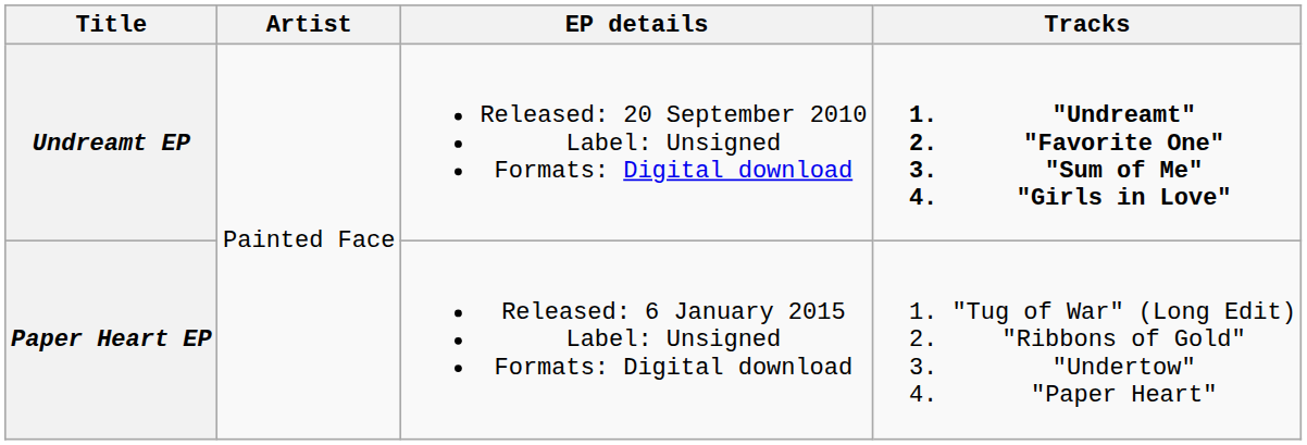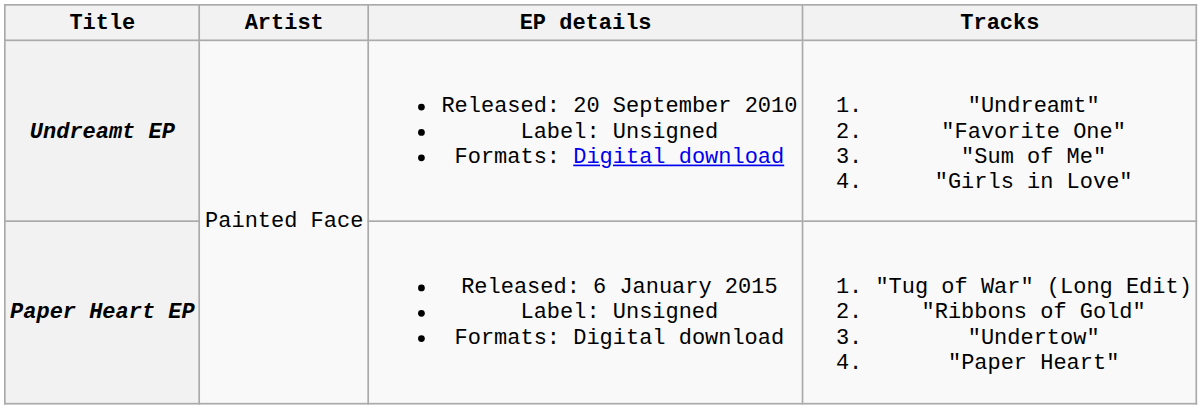Undreamt EP | Tracks: bold -> normal
